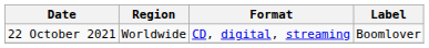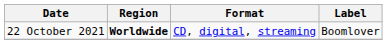22 October 2021 | Region: normal -> bold
